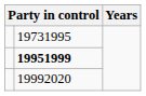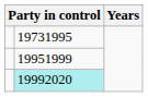19951999 | column 2: bold -> normal
19992020 | column 2: no background -> paleturquoise background
